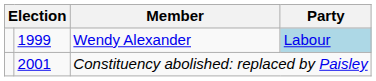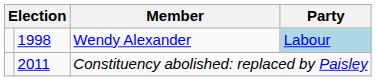Wendy Alexander | column 2: 1999 -> 1998
Constituency abolished: replaced by Paisley | column 2: 2001 -> 2011
